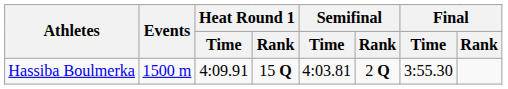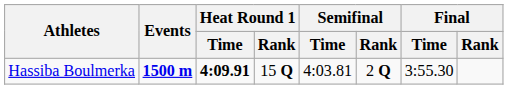Hassiba Boulmerka | Events: normal -> bold
Hassiba Boulmerka | Heat Round 1 / Time: normal -> bold
